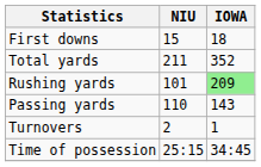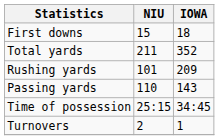Rushing yards | IOWA: lightgreen background -> no background
rows swapped: Turnovers <-> Time of possession
